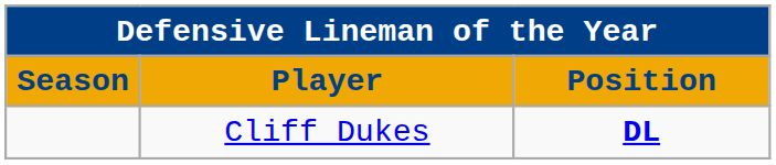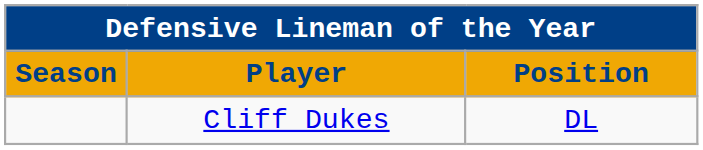Cliff Dukes | Position: bold -> normal
